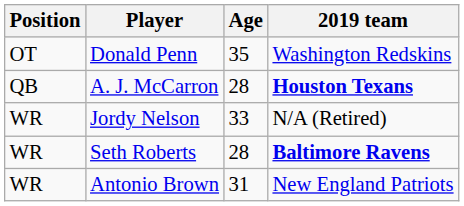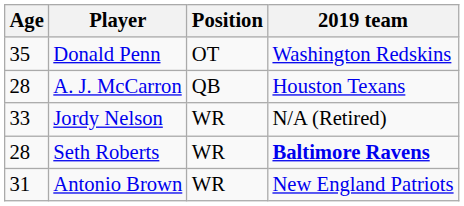columns swapped: Position <-> Age
A. J. McCarron | 2019 team: bold -> normal
